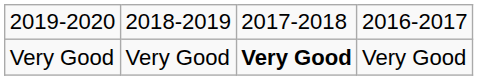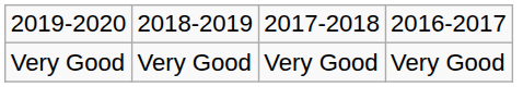row 2 | column 3: bold -> normal
